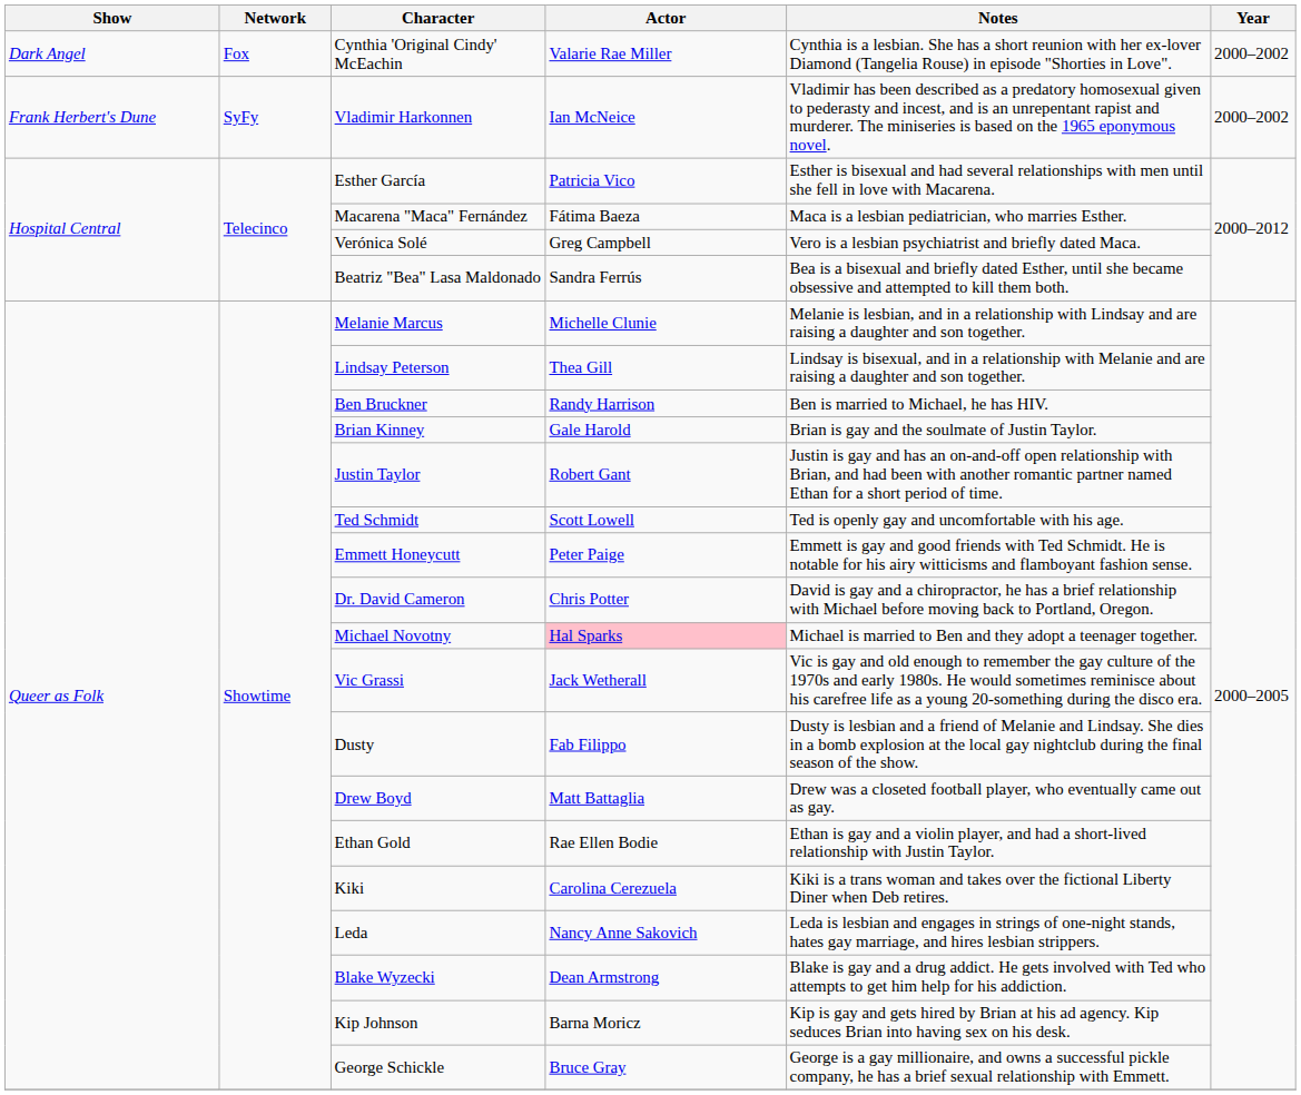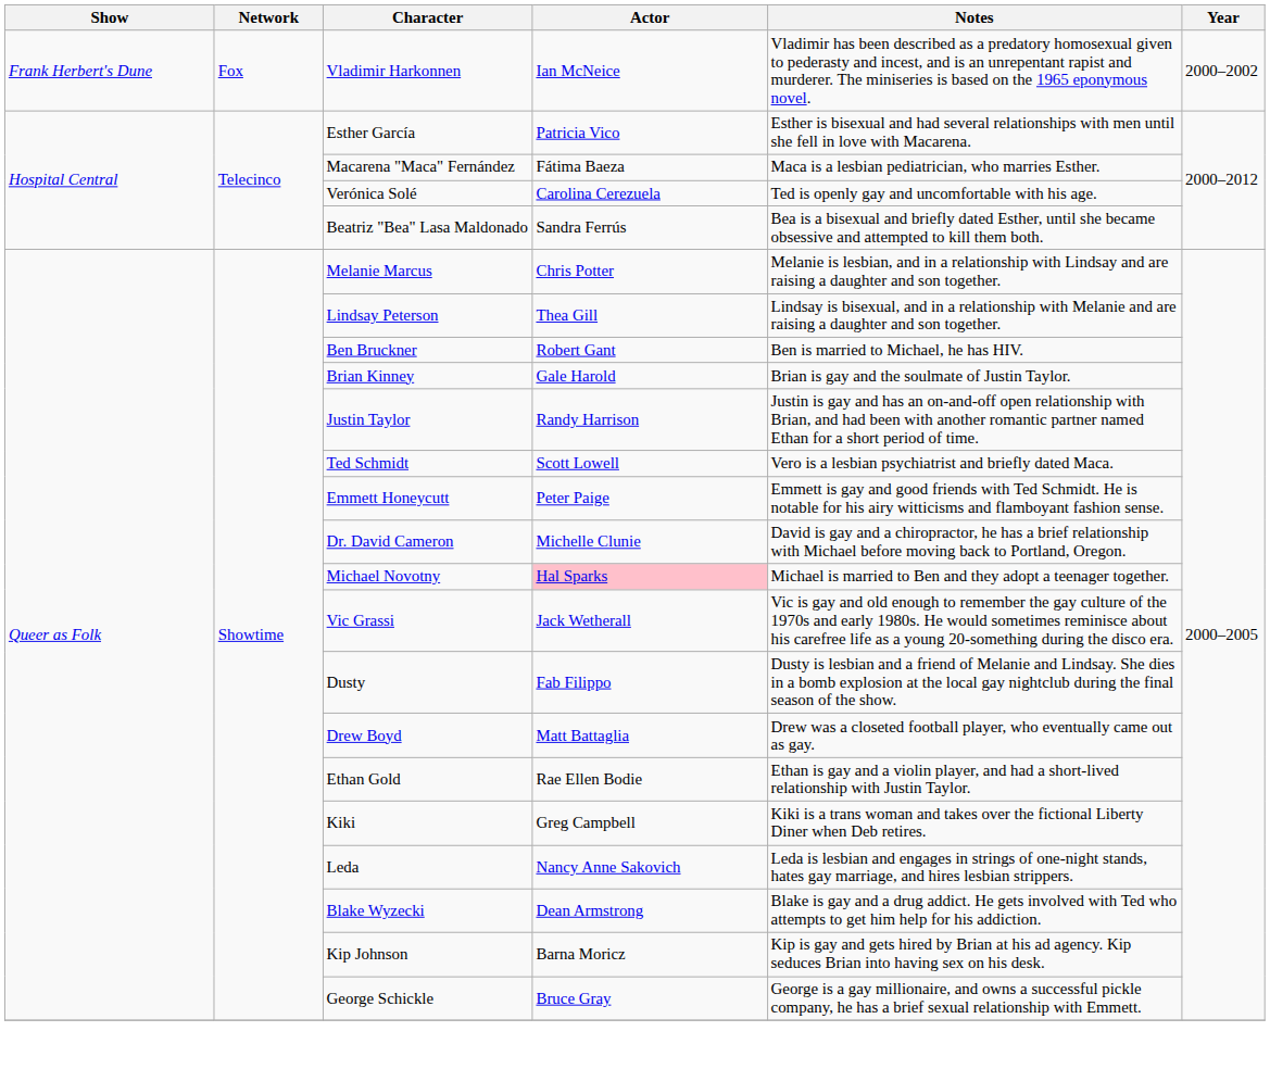- row: Dark Angel | Fox | Cynthia 'Original Cindy' McEachin | Valarie Rae Miller | Cynthia is a lesbian. She has a short reunion with her ex-lover Diamond (Tangelia Rouse) in episode "Shorties in Love". | 2000–2002
Vladimir Harkonnen | Network: SyFy -> Fox
Verónica Solé | Actor: Greg Campbell -> Carolina Cerezuela
Verónica Solé | Notes: Vero is a lesbian psychiatrist and briefly dated Maca. -> Ted is openly gay and uncomfortable with his age.
Melanie Marcus | Actor: Michelle Clunie -> Chris Potter
Ben Bruckner | Actor: Randy Harrison -> Robert Gant
Justin Taylor | Actor: Robert Gant -> Randy Harrison
Ted Schmidt | Notes: Ted is openly gay and uncomfortable with his age. -> Vero is a lesbian psychiatrist and briefly dated Maca.
Dr. David Cameron | Actor: Chris Potter -> Michelle Clunie
Kiki | Actor: Carolina Cerezuela -> Greg Campbell
